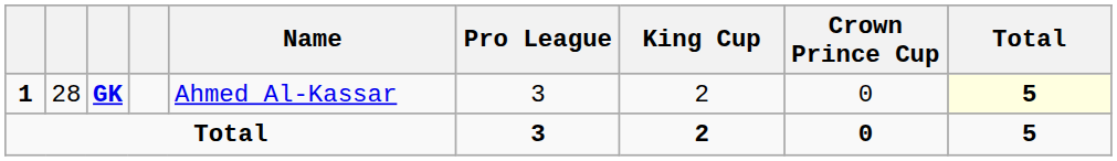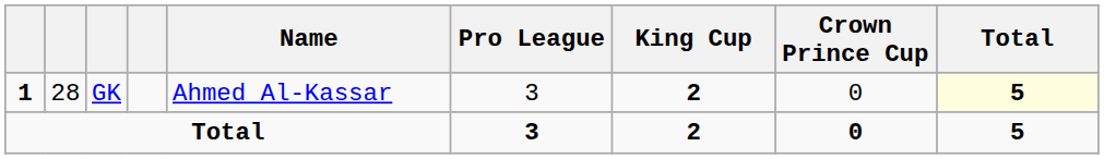1 | column 3: bold -> normal
1 | King Cup: normal -> bold
